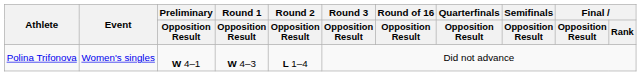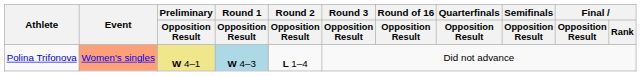Polina Trifonova | Event: no background -> lightsalmon background
Polina Trifonova | Preliminary / Opposition Result: no background -> khaki background
Polina Trifonova | Round 1 / Opposition Result: no background -> lightblue background
